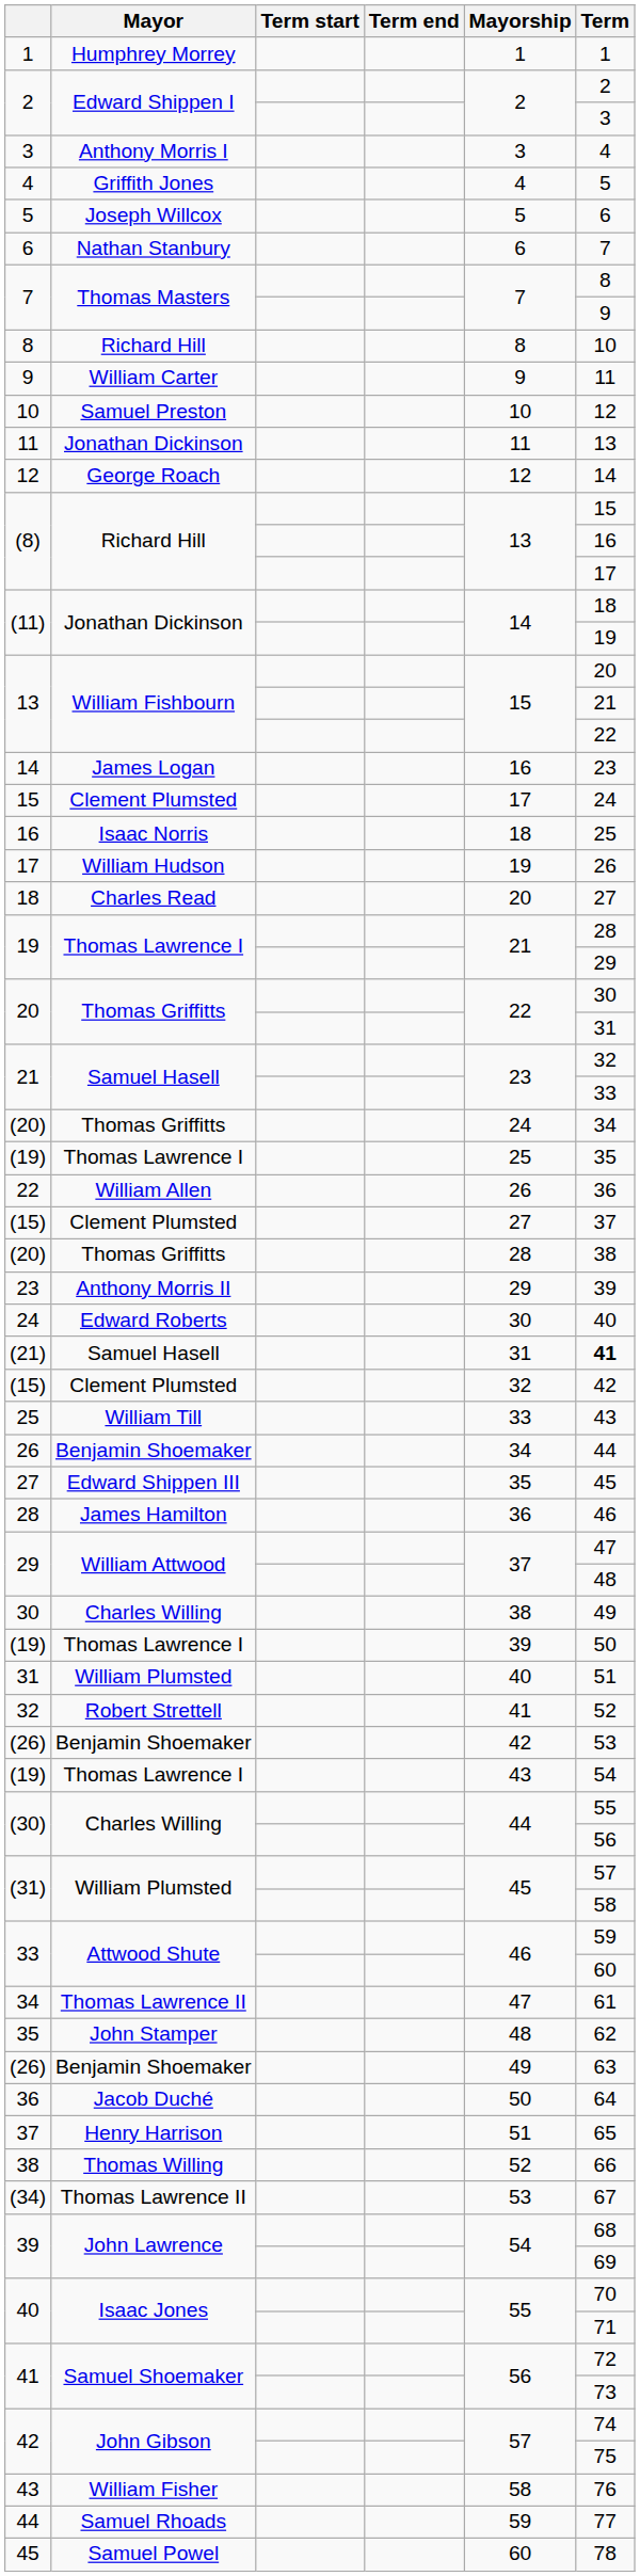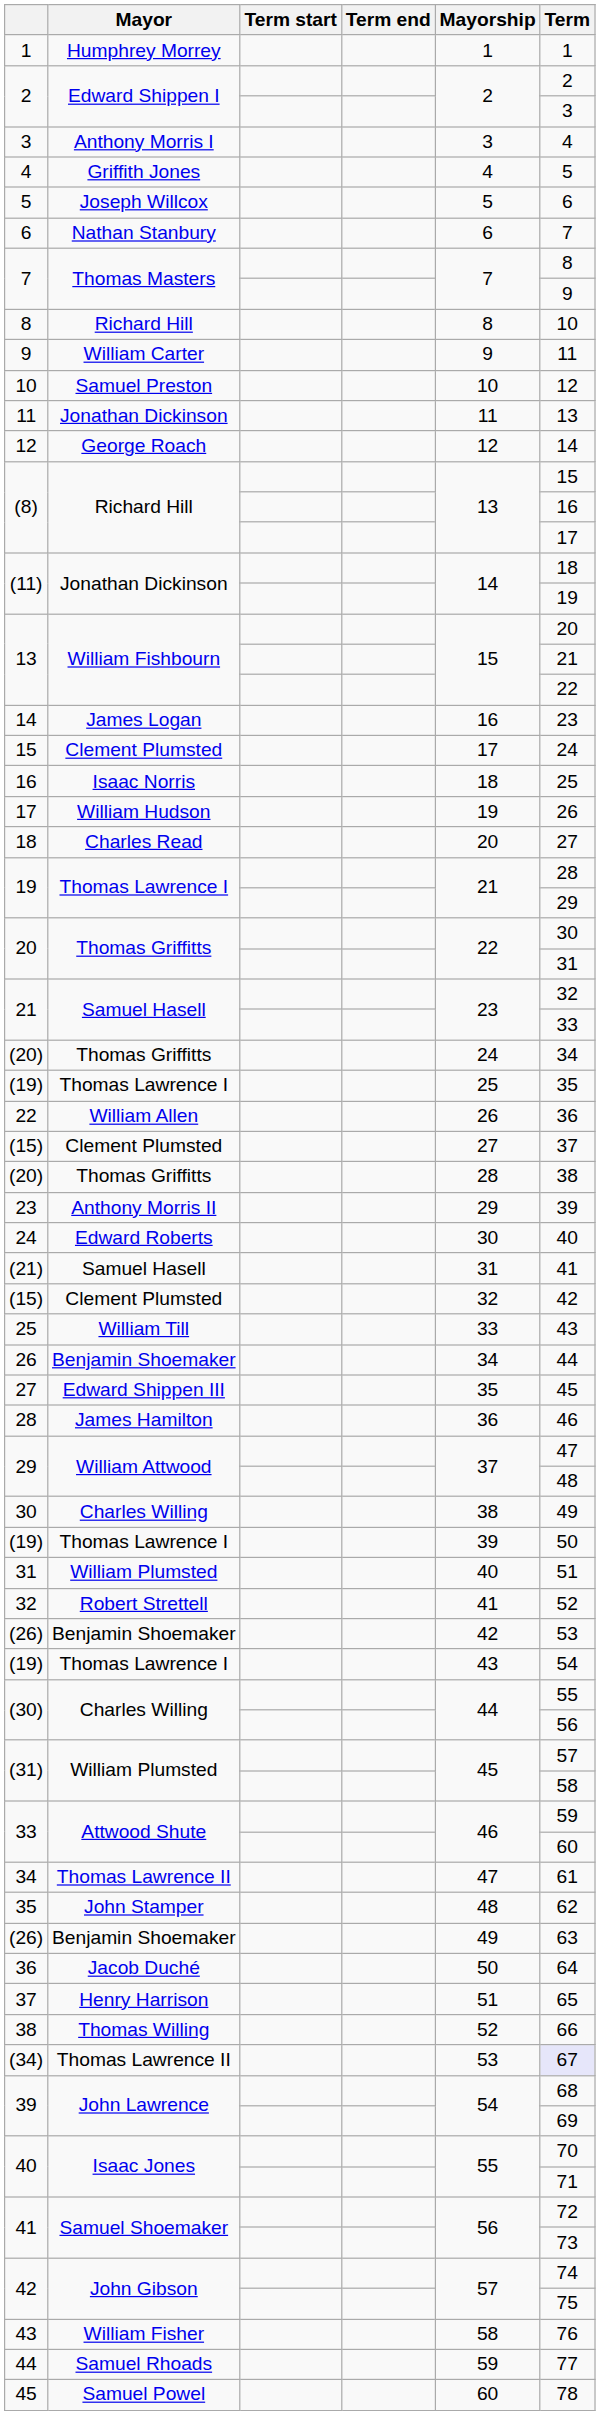(21) | Term: bold -> normal
(34) | Term: no background -> lavender background
